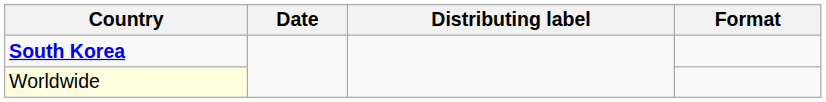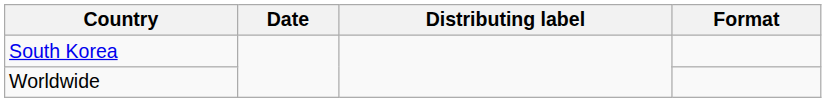South Korea | Country: bold -> normal
Worldwide | Country: lightyellow background -> no background
